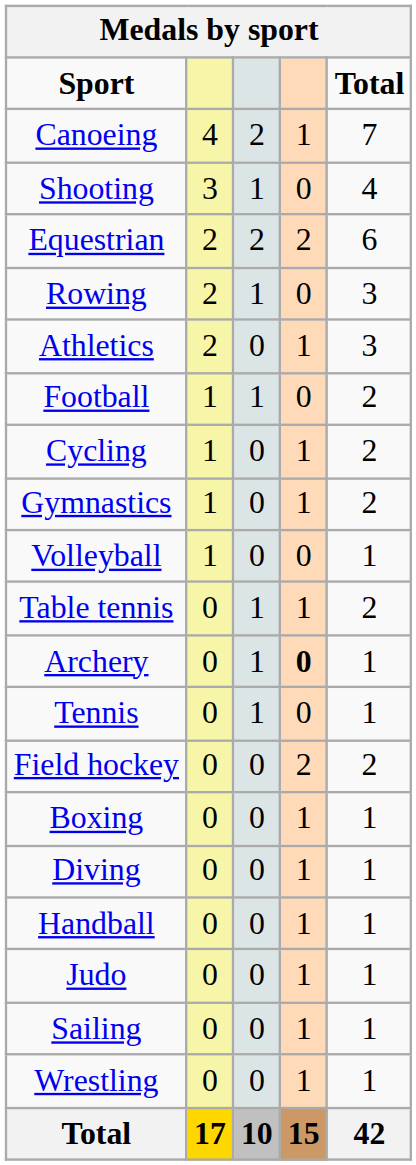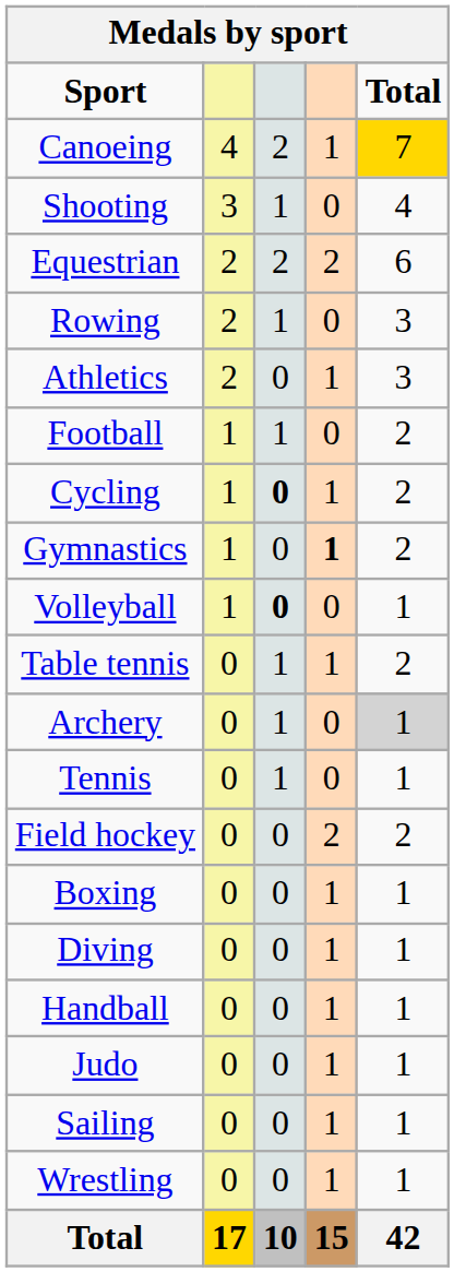Canoeing | Total: no background -> gold background
Cycling | column 3: normal -> bold
Gymnastics | column 4: normal -> bold
Volleyball | column 3: normal -> bold
Archery | column 4: bold -> normal
Archery | Total: no background -> lightgrey background
